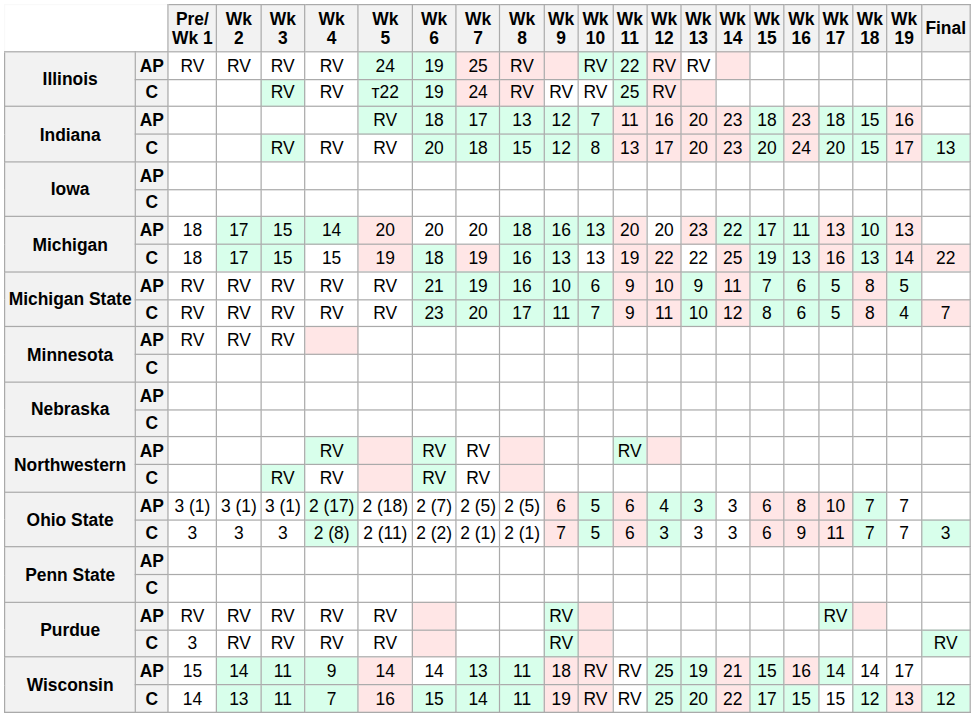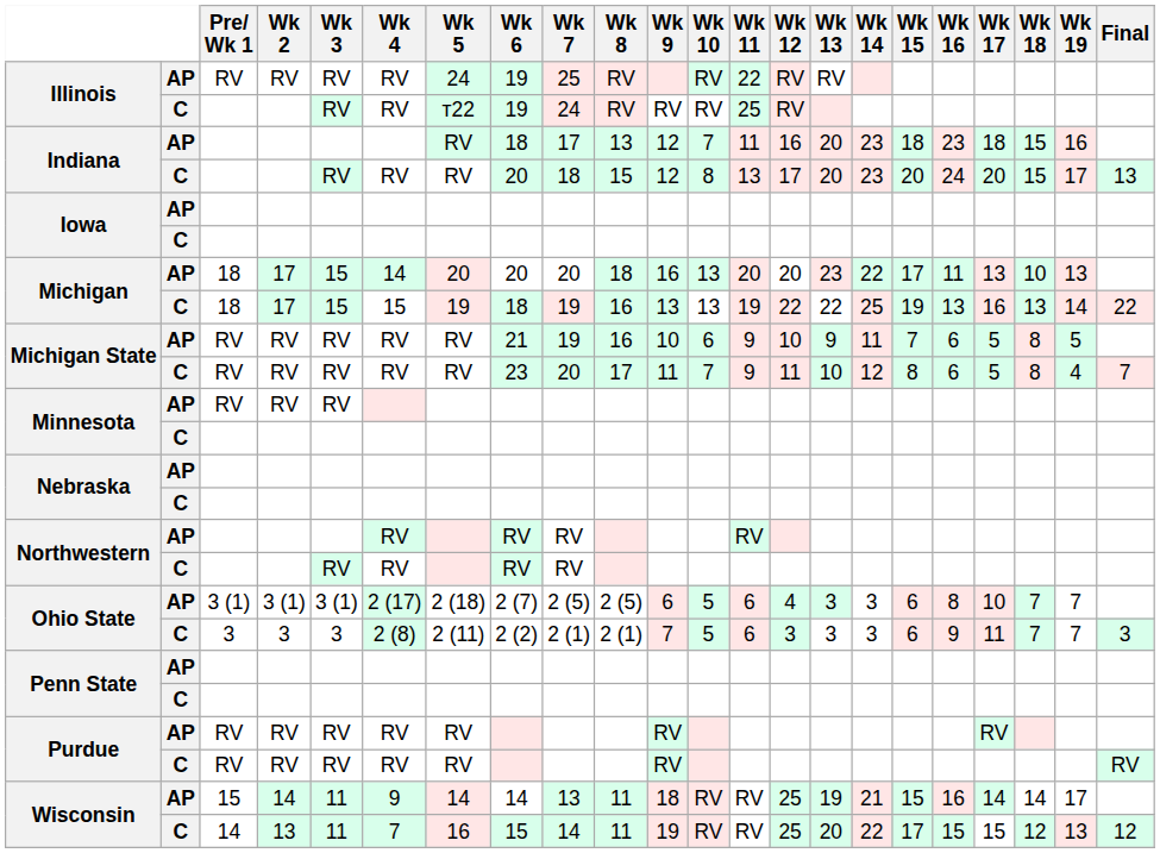Purdue / C | Pre/ Wk 1: 3 -> RV
